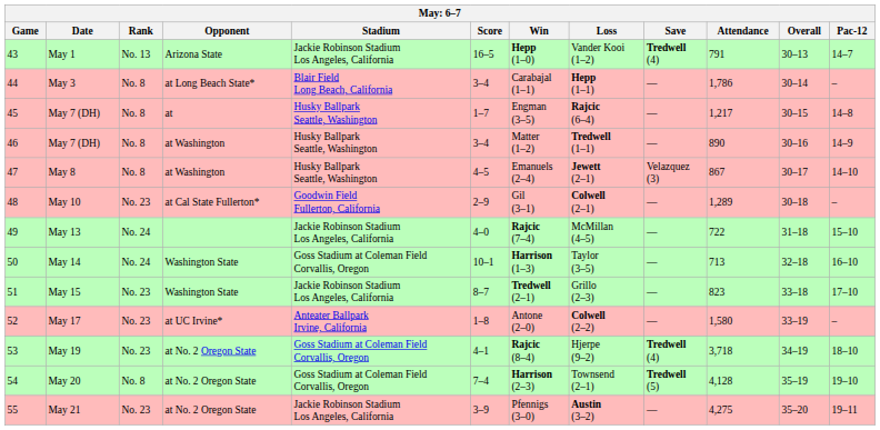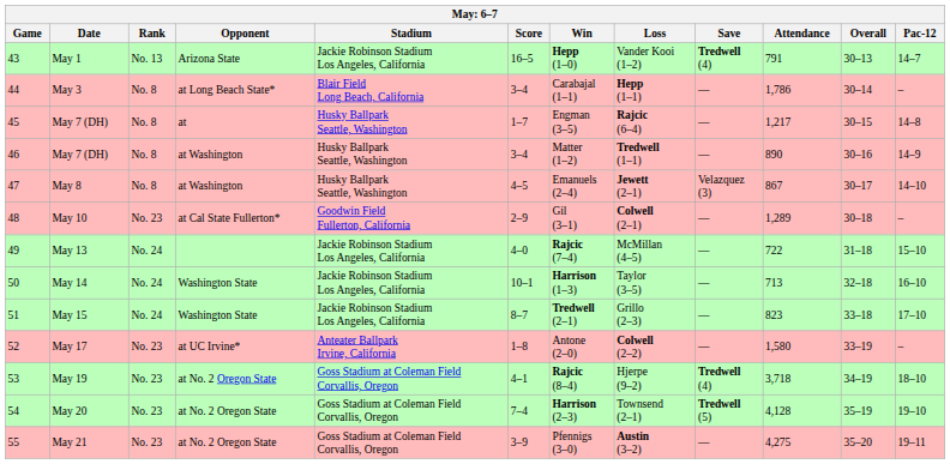May 14 | Stadium: Goss Stadium at Coleman Field Corvallis, Oregon -> Jackie Robinson Stadium Los Angeles, California
May 15 | Rank: No. 23 -> No. 24
May 20 | Rank: No. 8 -> No. 23
May 21 | Stadium: Jackie Robinson Stadium Los Angeles, California -> Goss Stadium at Coleman Field Corvallis, Oregon
